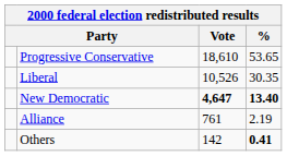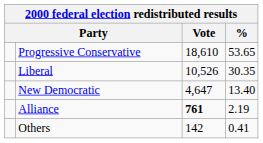New Democratic | Vote: bold -> normal
New Democratic | %: bold -> normal
Alliance | Vote: normal -> bold
Others | %: bold -> normal
